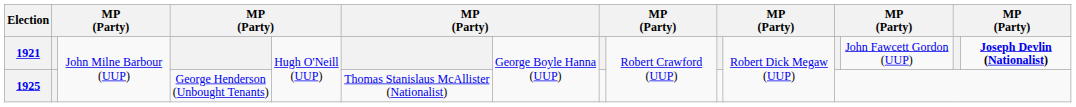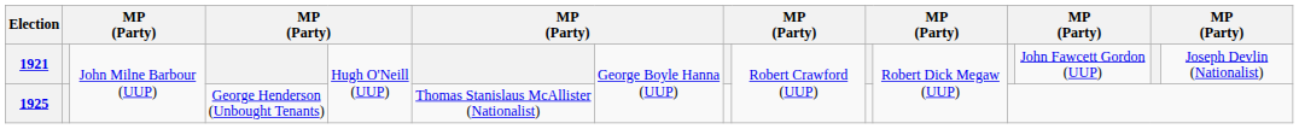1921 | column 15: bold -> normal
